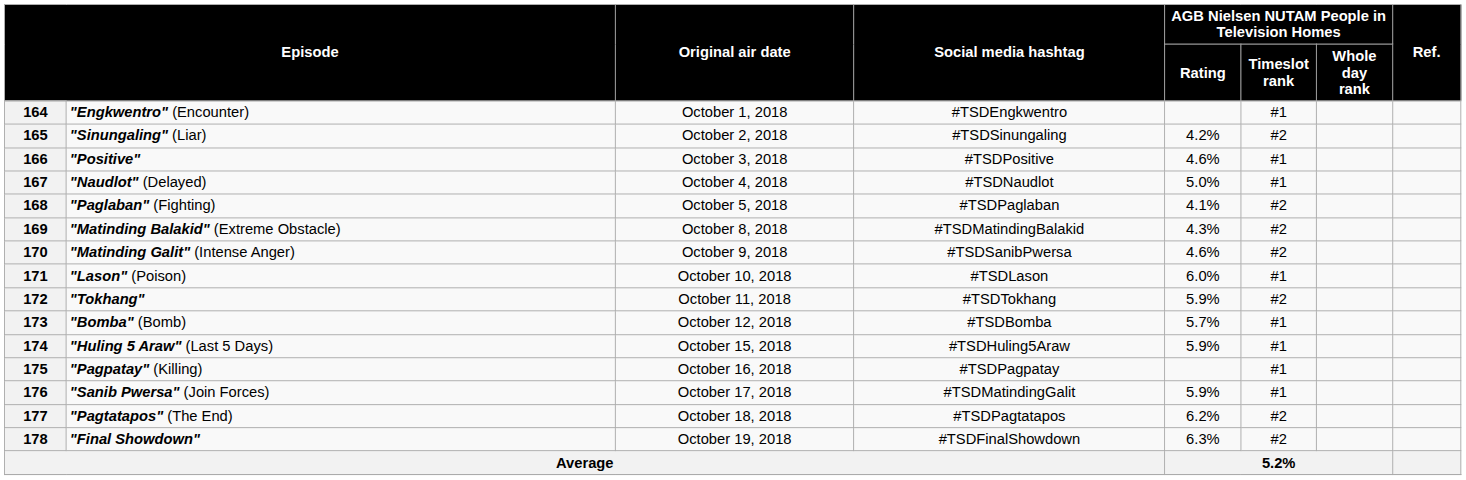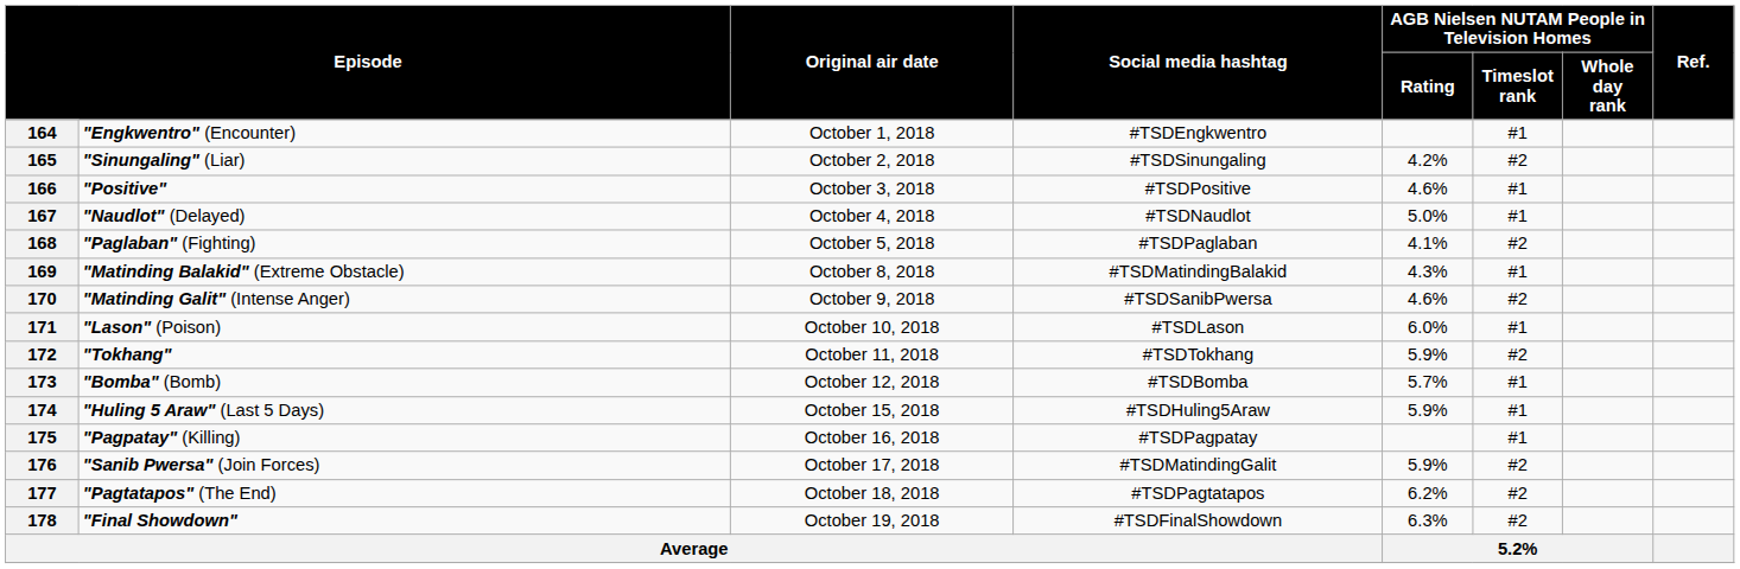169 | AGB Nielsen NUTAM People in Television Homes / Timeslot rank: #2 -> #1
176 | AGB Nielsen NUTAM People in Television Homes / Timeslot rank: #1 -> #2
